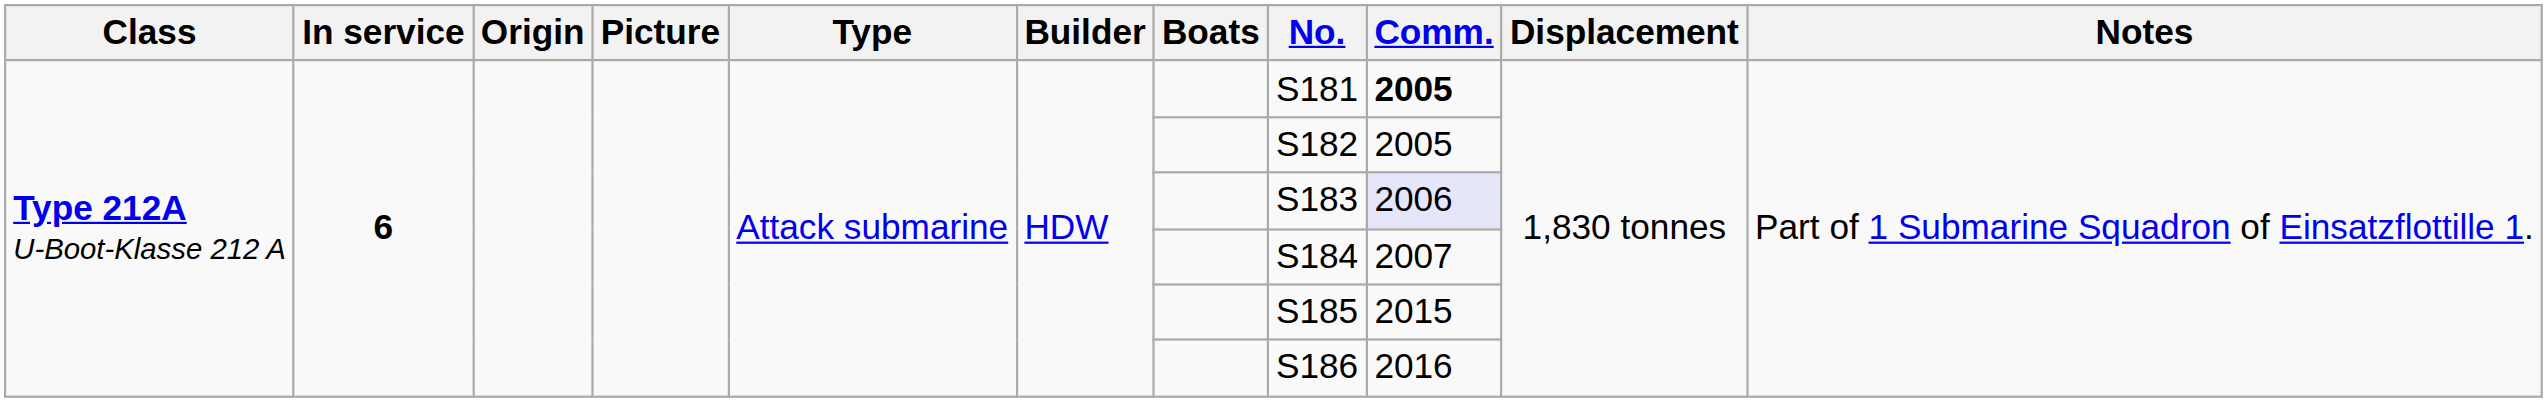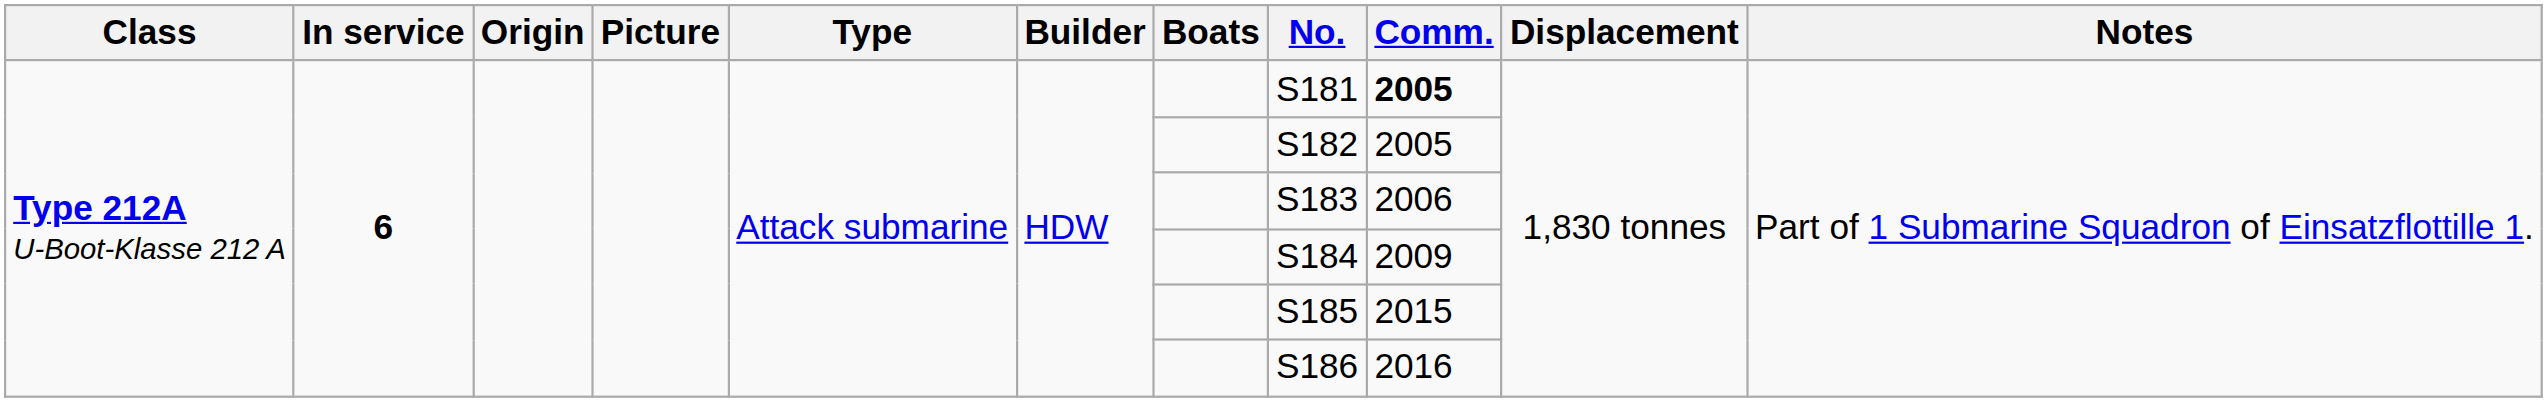row 4 | Comm.: lavender background -> no background
row 5 | Comm.: 2007 -> 2009
